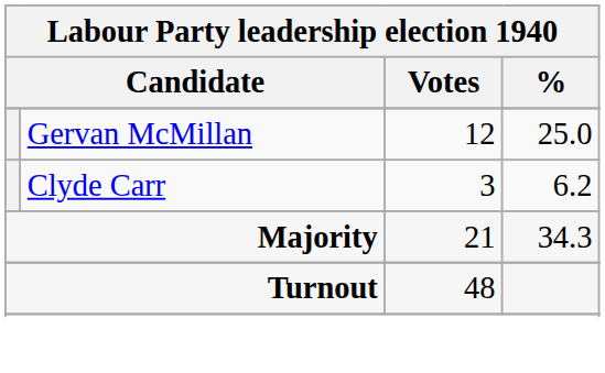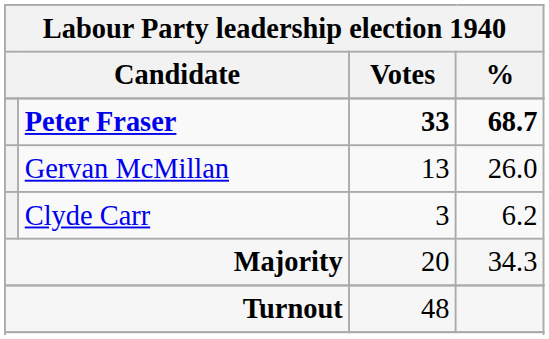+ row: Peter Fraser | 33 | 68.7
Gervan McMillan | Votes: 12 -> 13
Gervan McMillan | %: 25.0 -> 26.0
Majority | Votes: 21 -> 20
